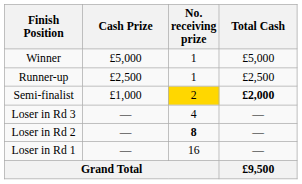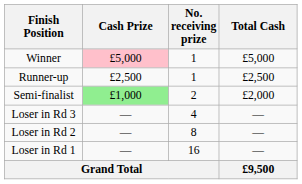Winner | Cash Prize: no background -> pink background
Semi-finalist | Cash Prize: no background -> lightgreen background
Semi-finalist | No. receiving prize: gold background -> no background
Semi-finalist | Total Cash: bold -> normal
Loser in Rd 2 | No. receiving prize: bold -> normal
